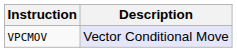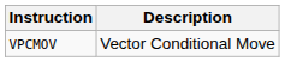VPCMOV | Description: lavender background -> no background
